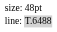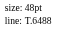line: | column 2: lightgrey background -> no background
